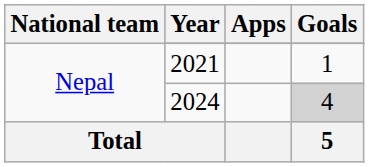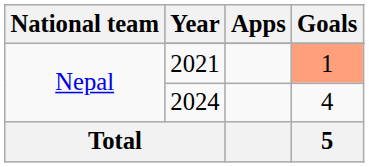2021 | Goals: no background -> lightsalmon background
2024 | Goals: lightgrey background -> no background
